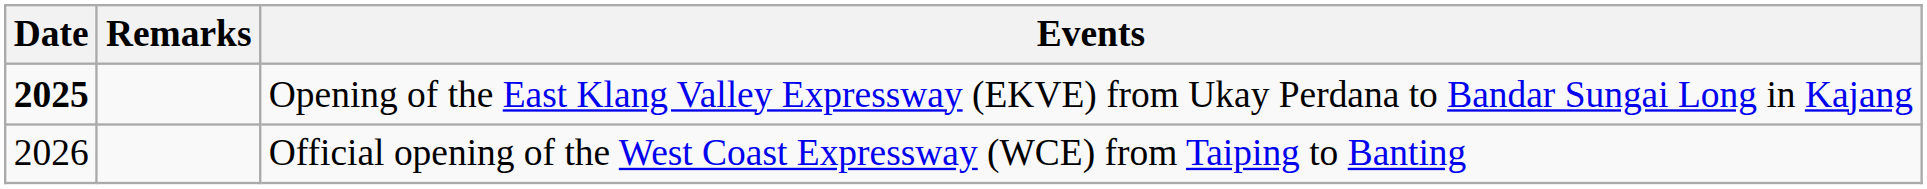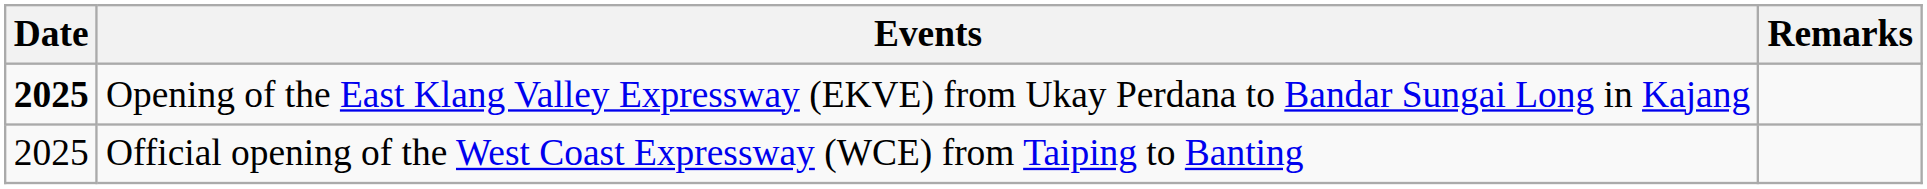columns swapped: Events <-> Remarks
row 3 | Date: 2026 -> 2025
